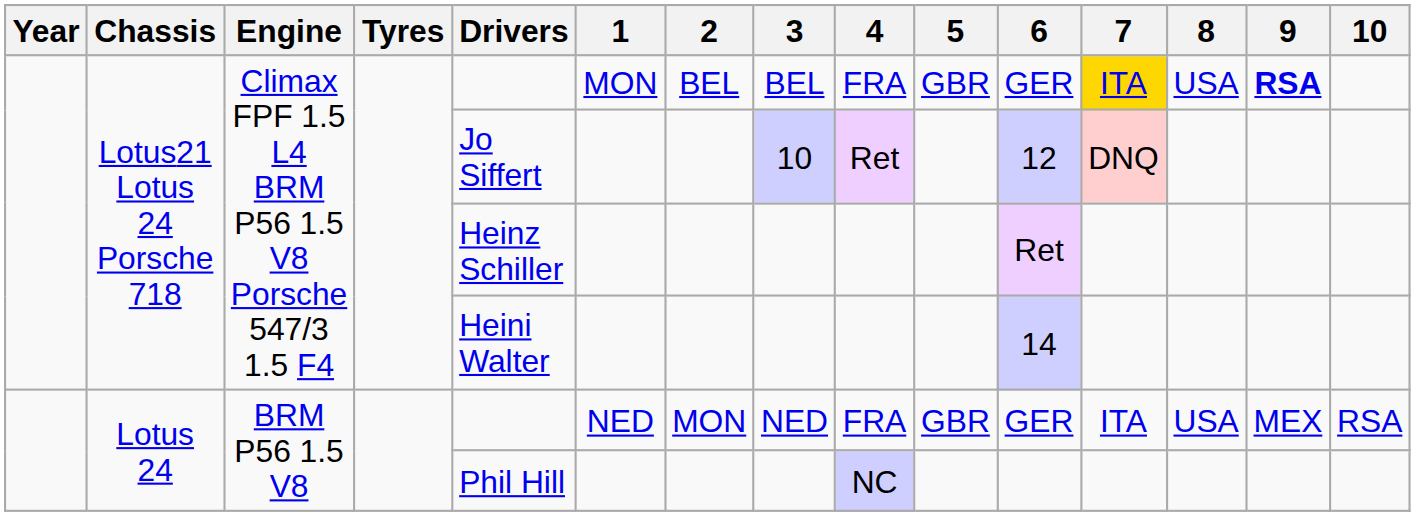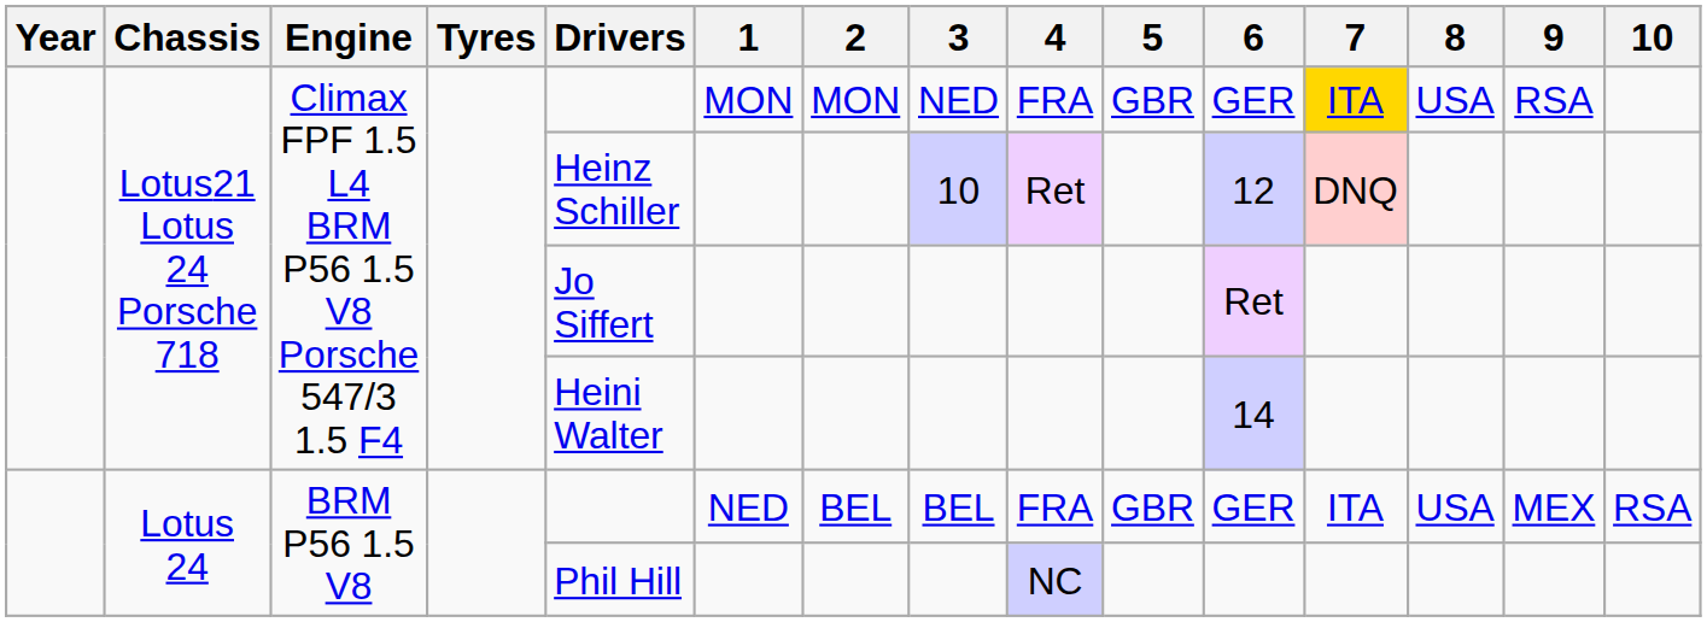row 2 | 2: BEL -> MON
row 2 | 3: BEL -> NED
row 2 | 9: bold -> normal
row 3 | Drivers: Jo Siffert -> Heinz Schiller
row 4 | Drivers: Heinz Schiller -> Jo Siffert
row 6 | 2: MON -> BEL
row 6 | 3: NED -> BEL
